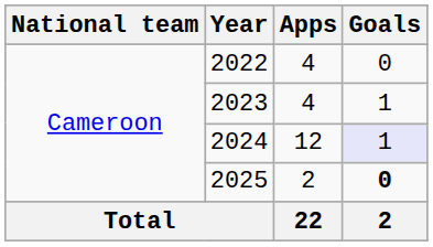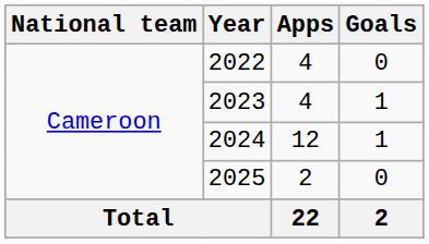2024 | Goals: lavender background -> no background
2025 | Goals: bold -> normal
